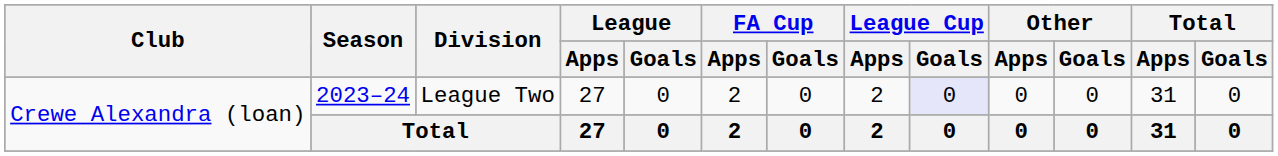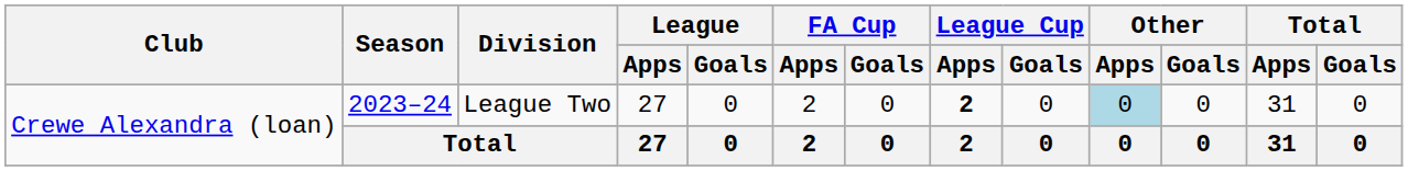Crewe Alexandra (loan) / League Two | League Cup / Apps: normal -> bold
Crewe Alexandra (loan) / League Two | League Cup / Goals: lavender background -> no background
Crewe Alexandra (loan) / League Two | Other / Apps: no background -> lightblue background
